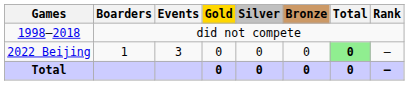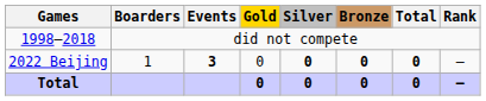2022 Beijing | Events: normal -> bold
2022 Beijing | Silver: normal -> bold
2022 Beijing | Bronze: normal -> bold
2022 Beijing | Total: lightgreen background -> no background
